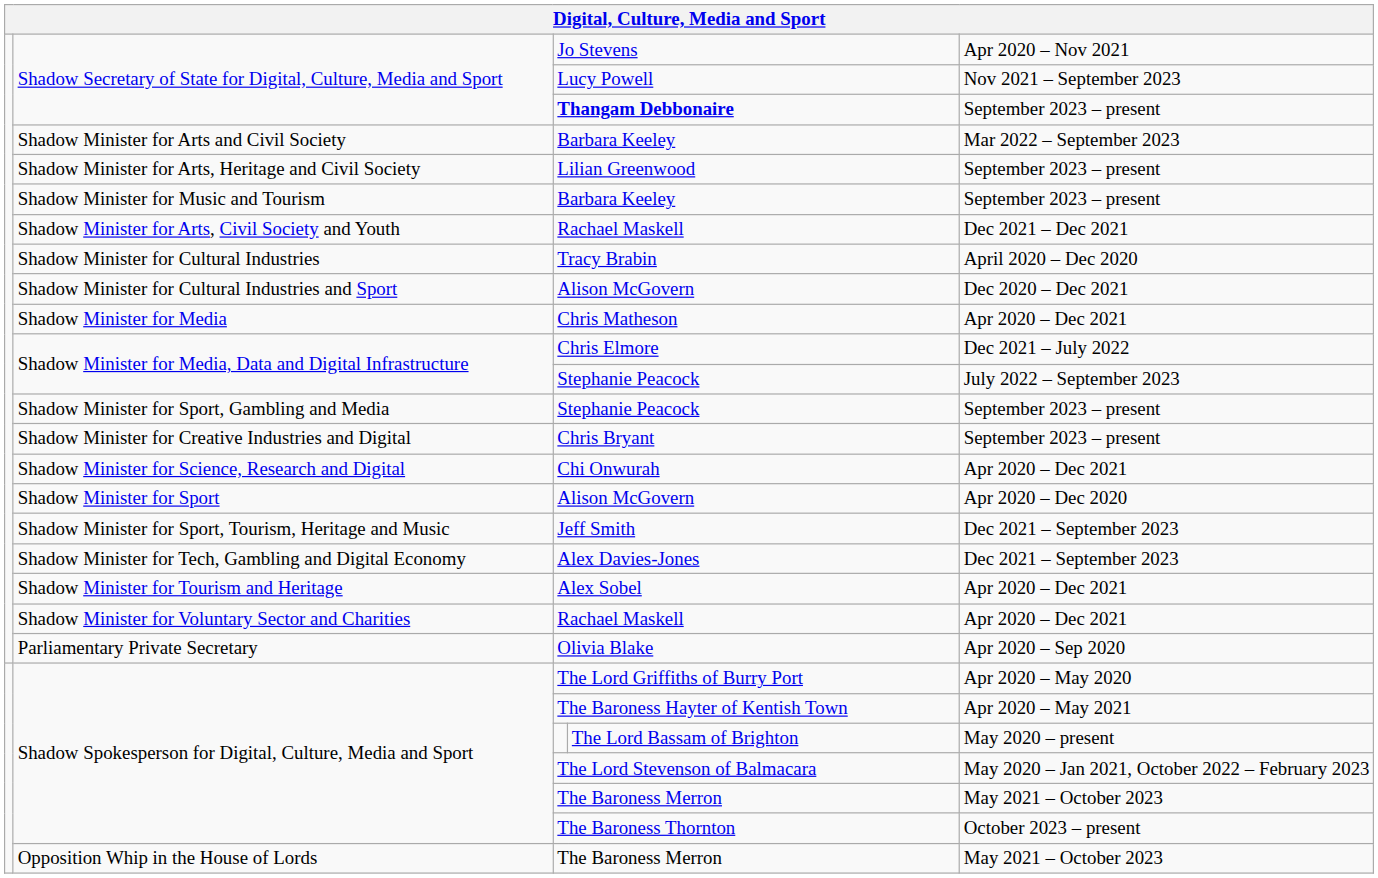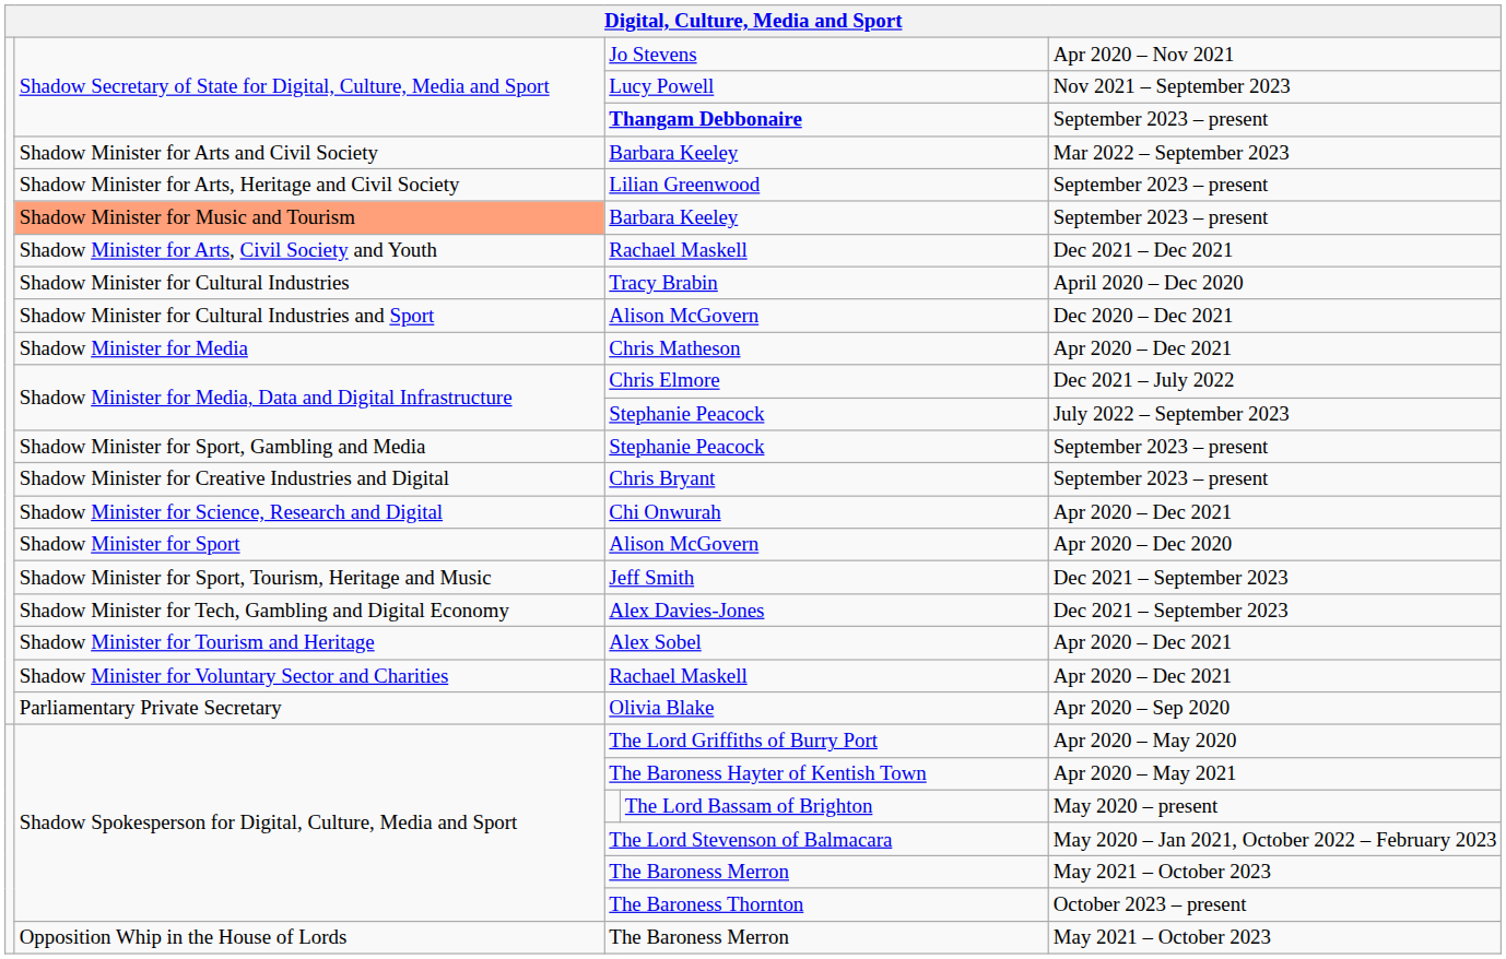Shadow Minister for Music and Tourism / Barbara Keeley | column 2: no background -> lightsalmon background
